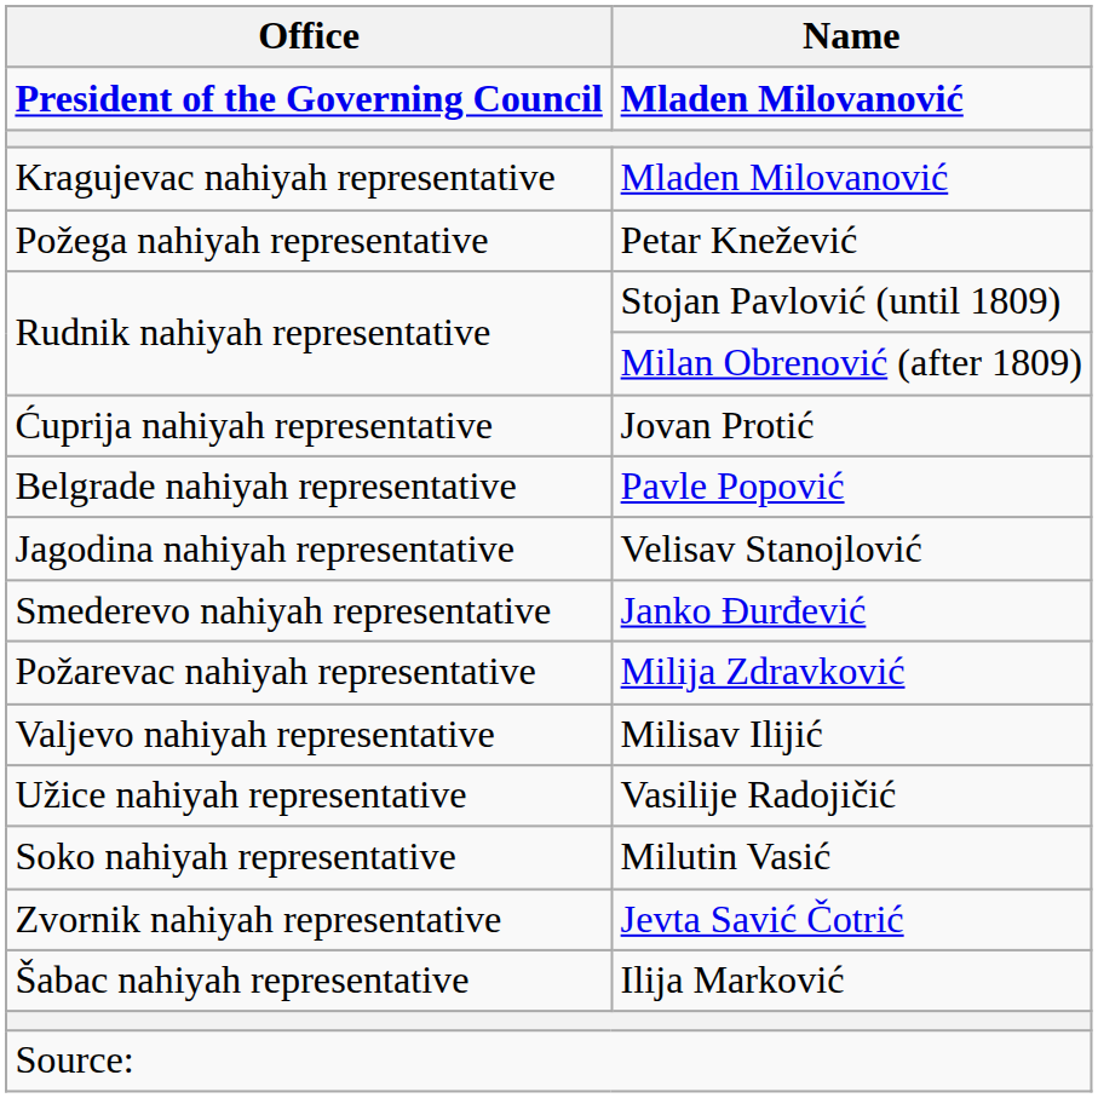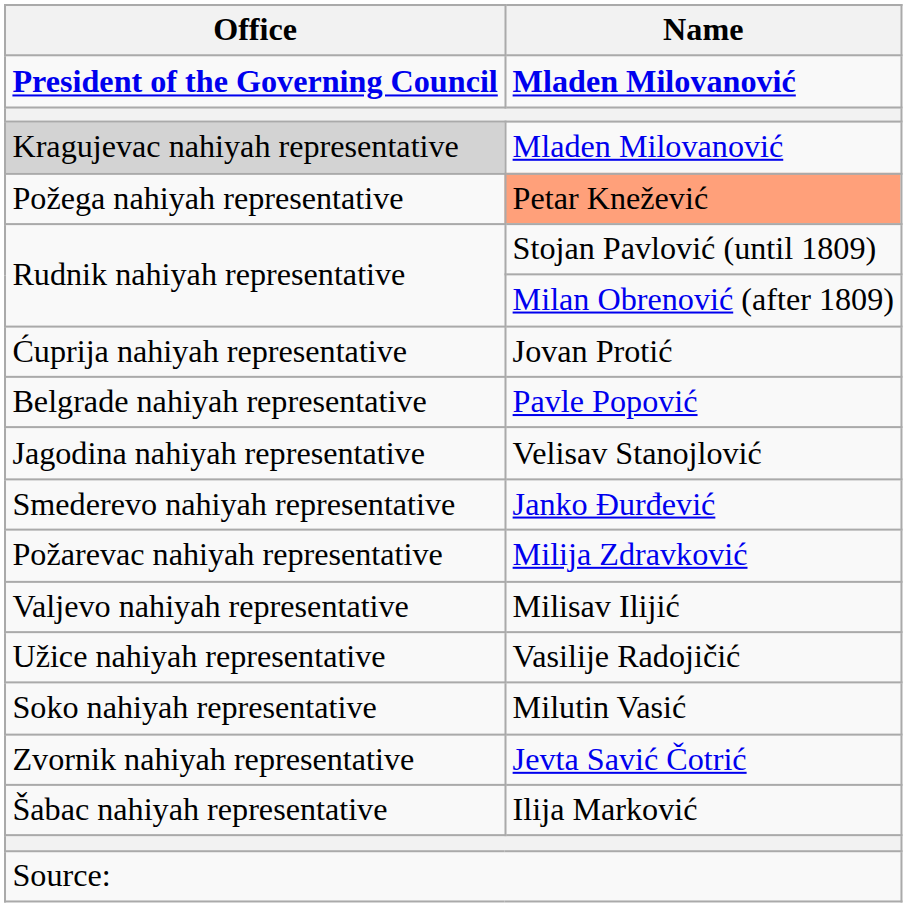row 4 | Office: no background -> lightgrey background
row 5 | Name: no background -> lightsalmon background
